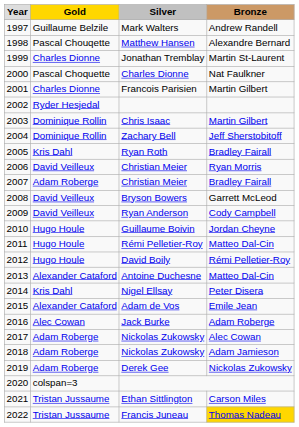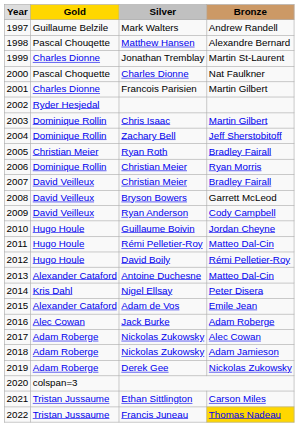2005 | Gold: Kris Dahl -> Christian Meier
2006 | Gold: David Veilleux -> Dominique Rollin
2007 | Gold: Adam Roberge -> David Veilleux
